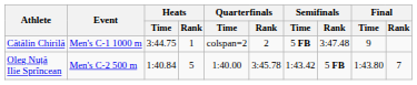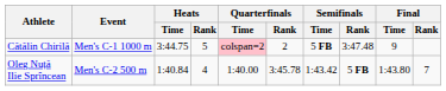Cătălin Chirilă | Heats / Rank: 1 -> 5
Cătălin Chirilă | Quarterfinals / Time: no background -> pink background
Oleg Nuță Ilie Sprîncean | Heats / Rank: 5 -> 4
